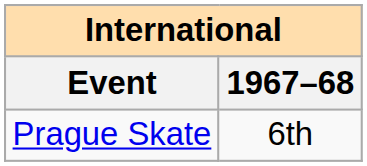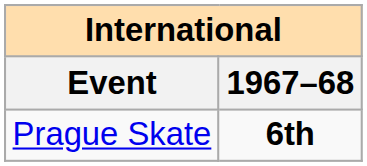Prague Skate | 1967–68: normal -> bold
